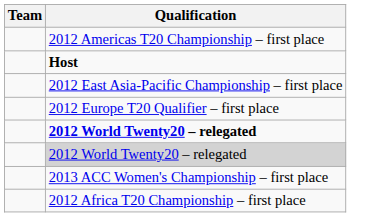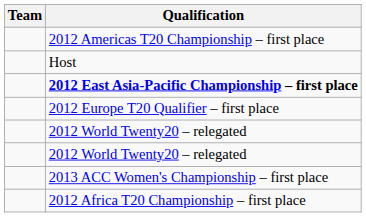row 3 | Qualification: bold -> normal
row 4 | Qualification: normal -> bold
row 6 | Qualification: bold -> normal
row 7 | Qualification: lightgrey background -> no background
